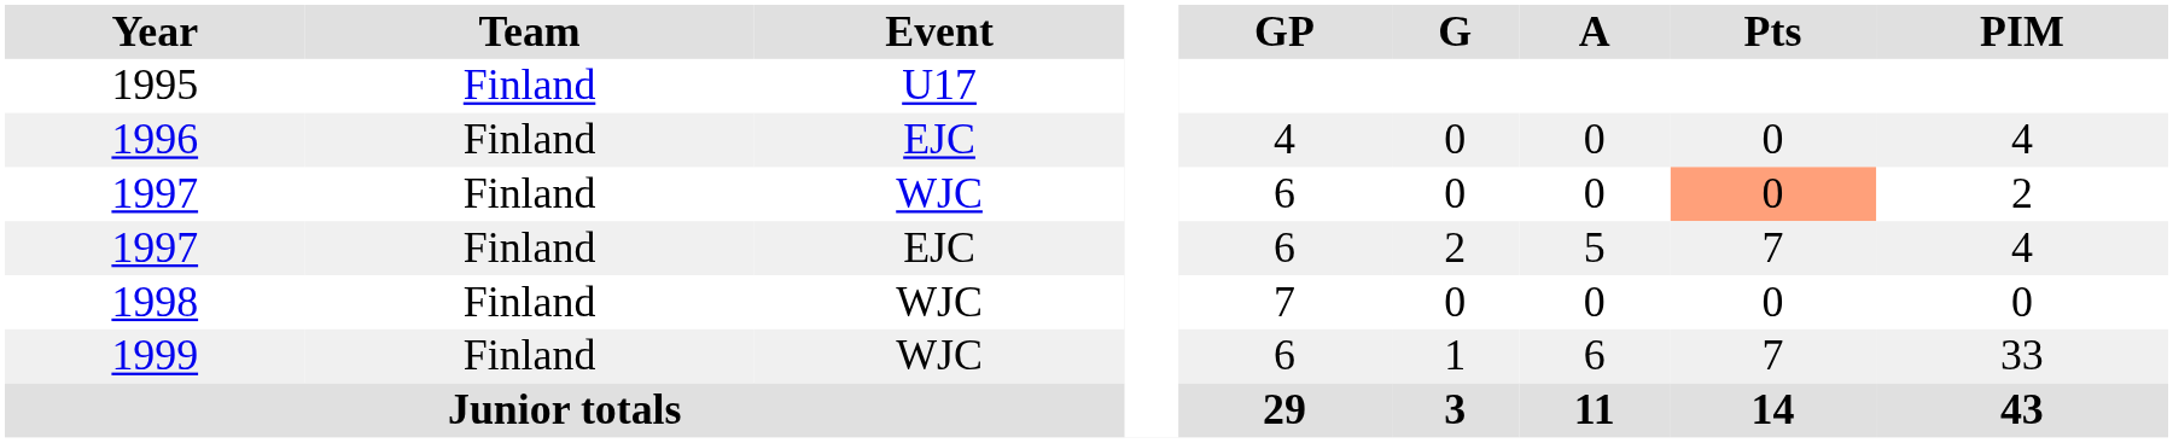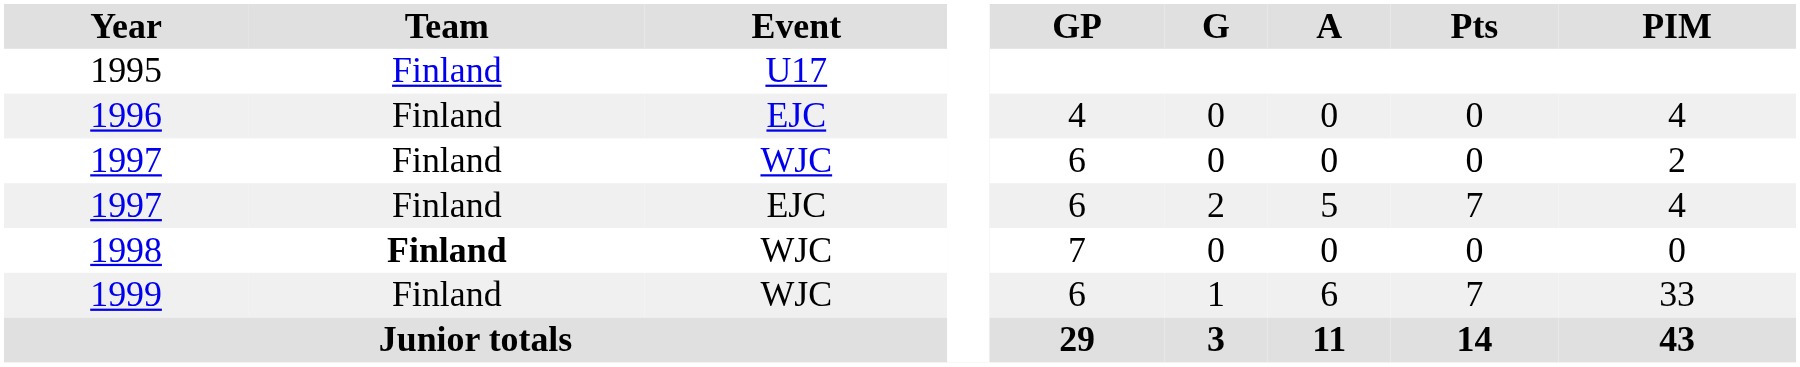1997 / WJC | Pts: lightsalmon background -> no background
1998 | Team: normal -> bold
